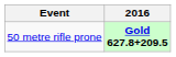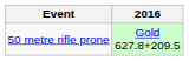50 metre rifle prone | 2016: bold -> normal
